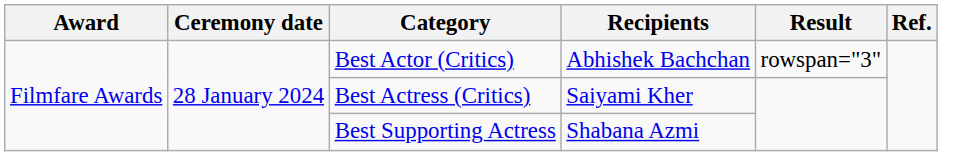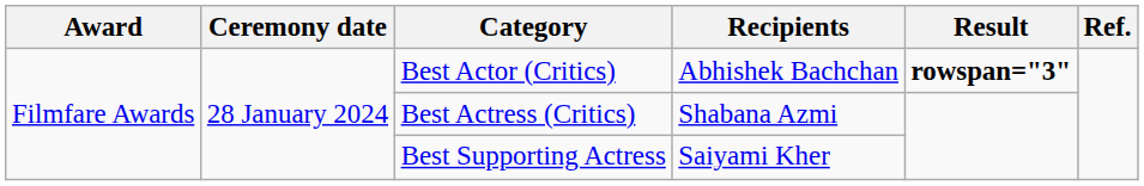Best Actor (Critics) | Result: normal -> bold
Best Actress (Critics) | Recipients: Saiyami Kher -> Shabana Azmi
Best Supporting Actress | Recipients: Shabana Azmi -> Saiyami Kher
